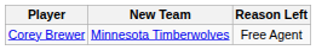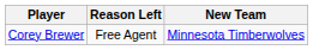columns swapped: Reason Left <-> New Team
